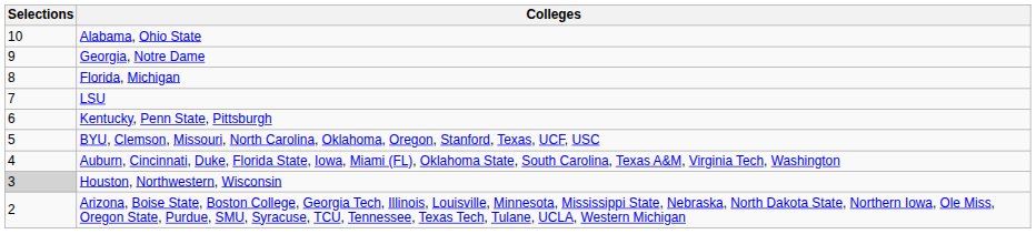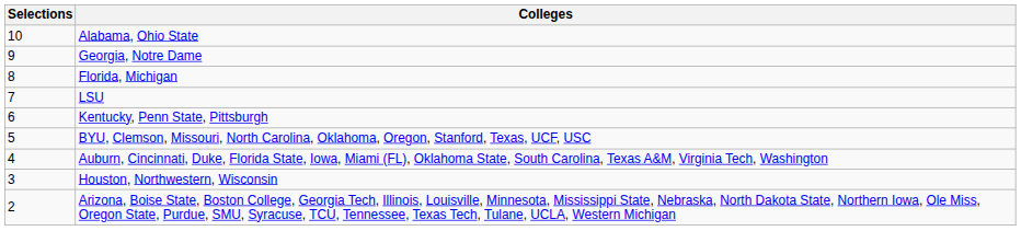Houston, Northwestern, Wisconsin | Selections: lightgrey background -> no background
